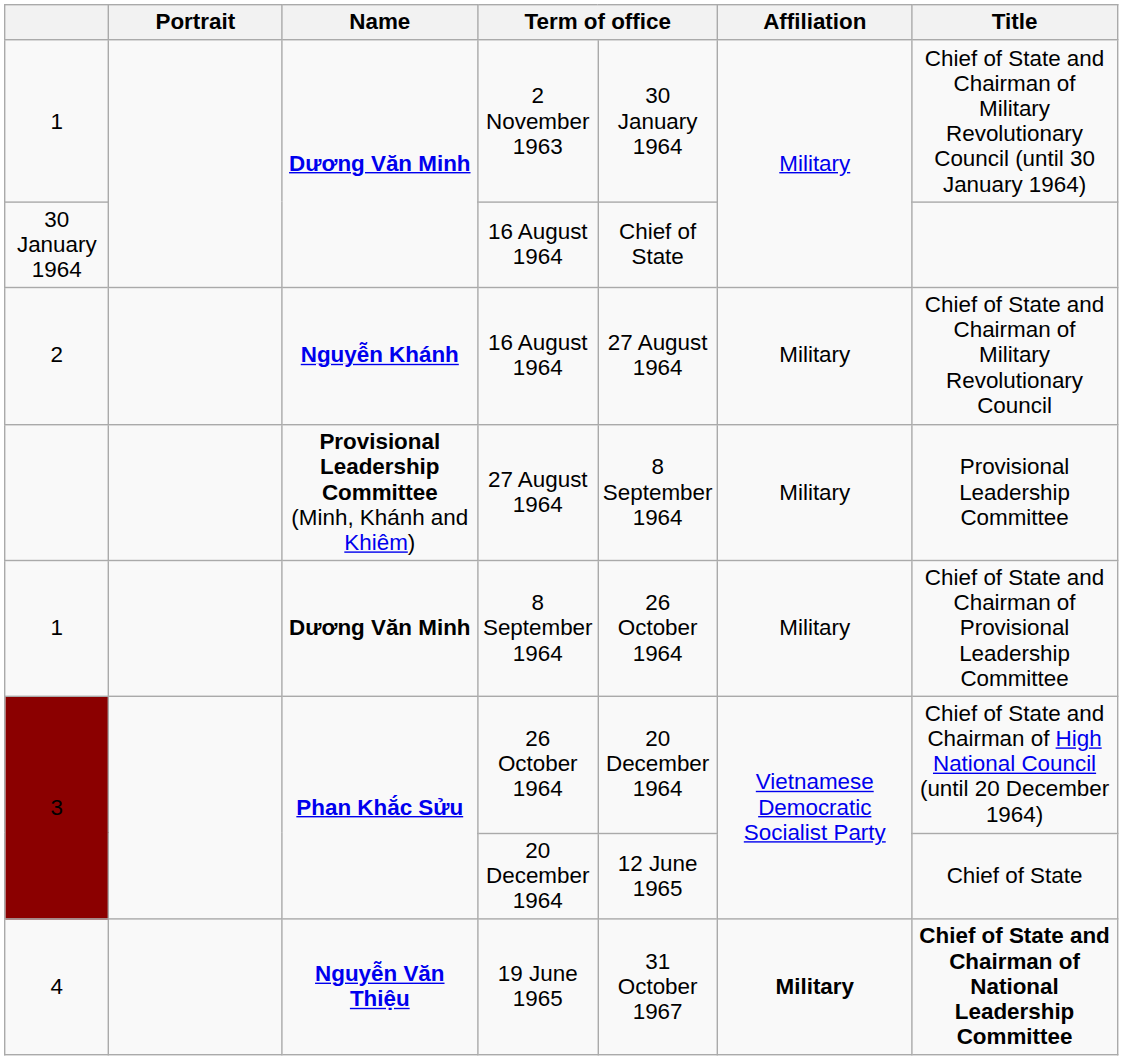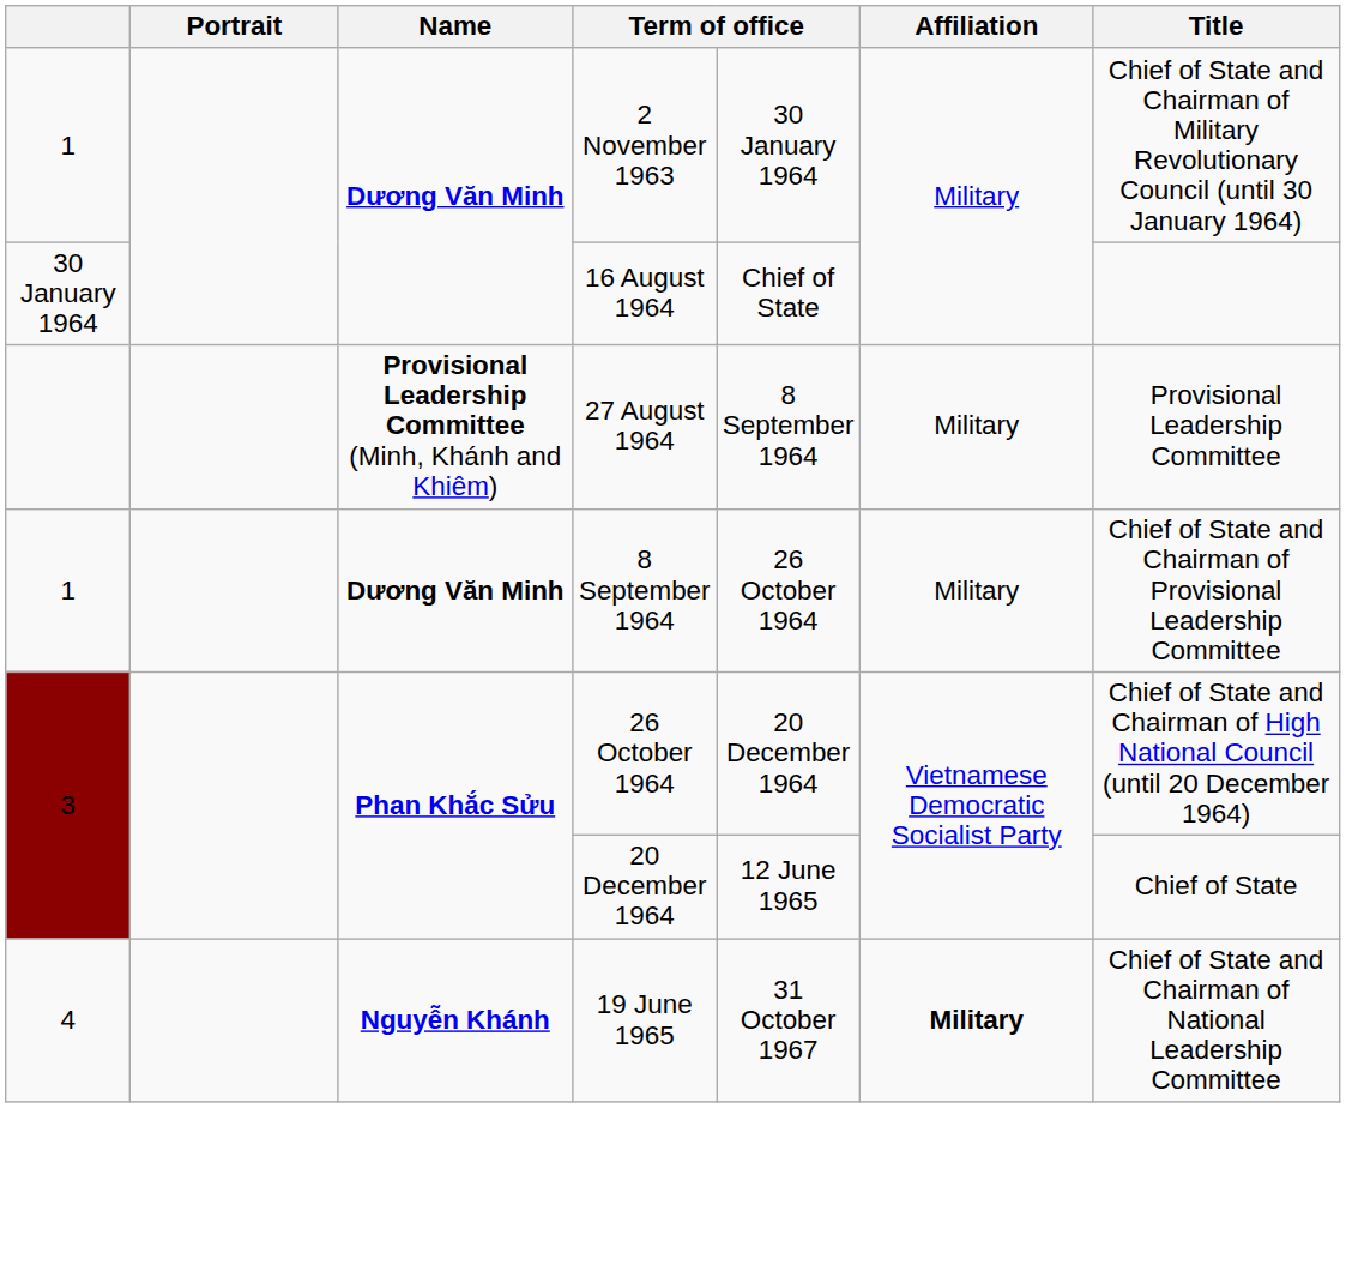- row: 2 | Nguyễn Khánh | 16 August 1964 | 27 August 1964 | Military | Chief of State and Chairman of Military Revolutionary Council
19 June 1965 | Name: Nguyễn Văn Thiệu -> Nguyễn Khánh
19 June 1965 | Title: bold -> normal
